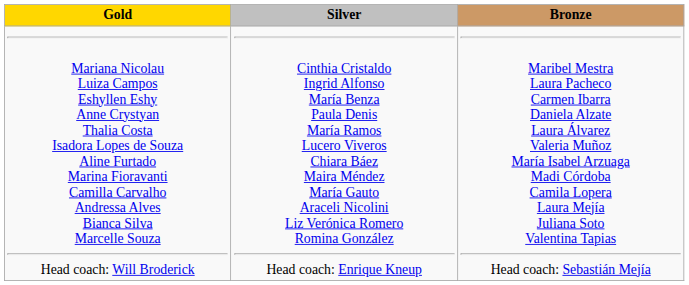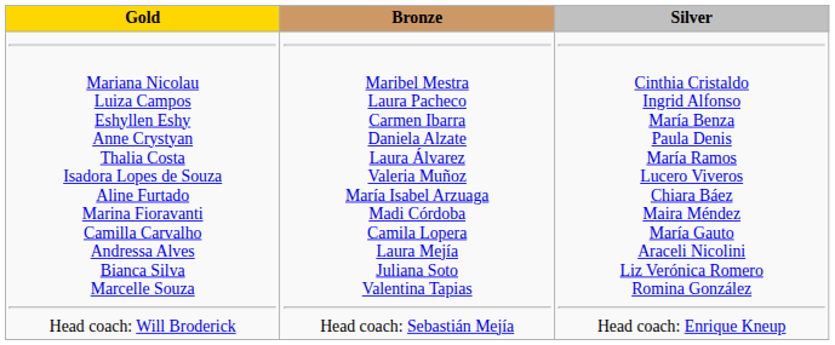columns swapped: Silver <-> Bronze
